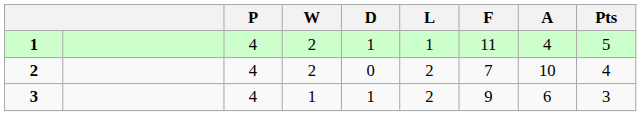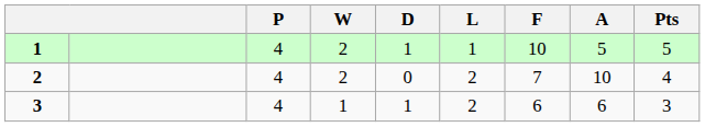row 2 | F: 11 -> 10
row 2 | A: 4 -> 5
row 4 | F: 9 -> 6
